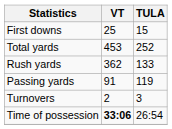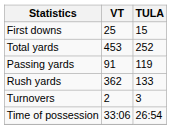rows swapped: Rush yards <-> Passing yards
Time of possession | VT: bold -> normal
